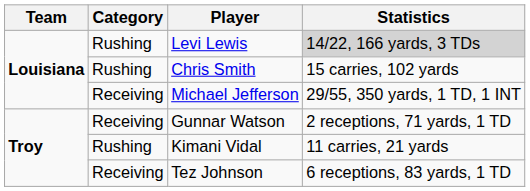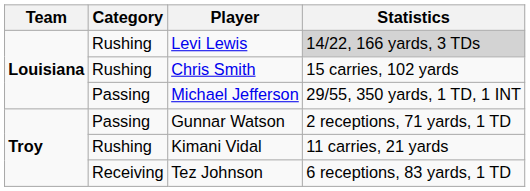Michael Jefferson | Category: Receiving -> Passing
Gunnar Watson | Category: Receiving -> Passing
